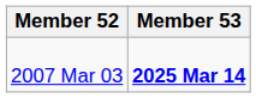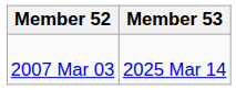2007 Mar 03 | Member 53: bold -> normal
